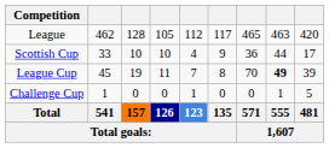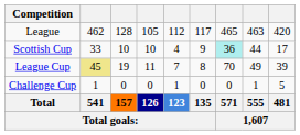Scottish Cup | column 7: no background -> paleturquoise background
League Cup | column 2: no background -> khaki background
League Cup | column 8: bold -> normal
